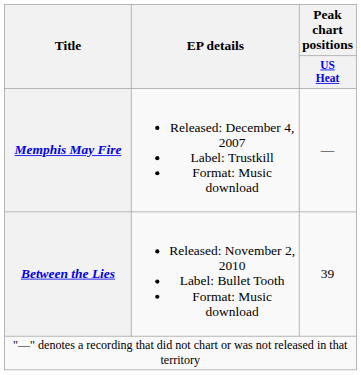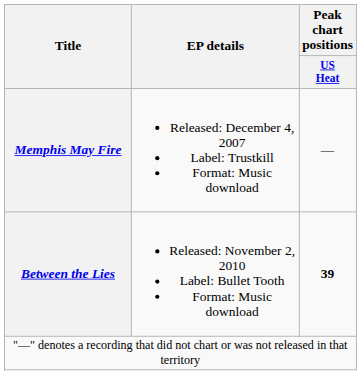Between the Lies | Peak chart positions / US Heat: normal -> bold
